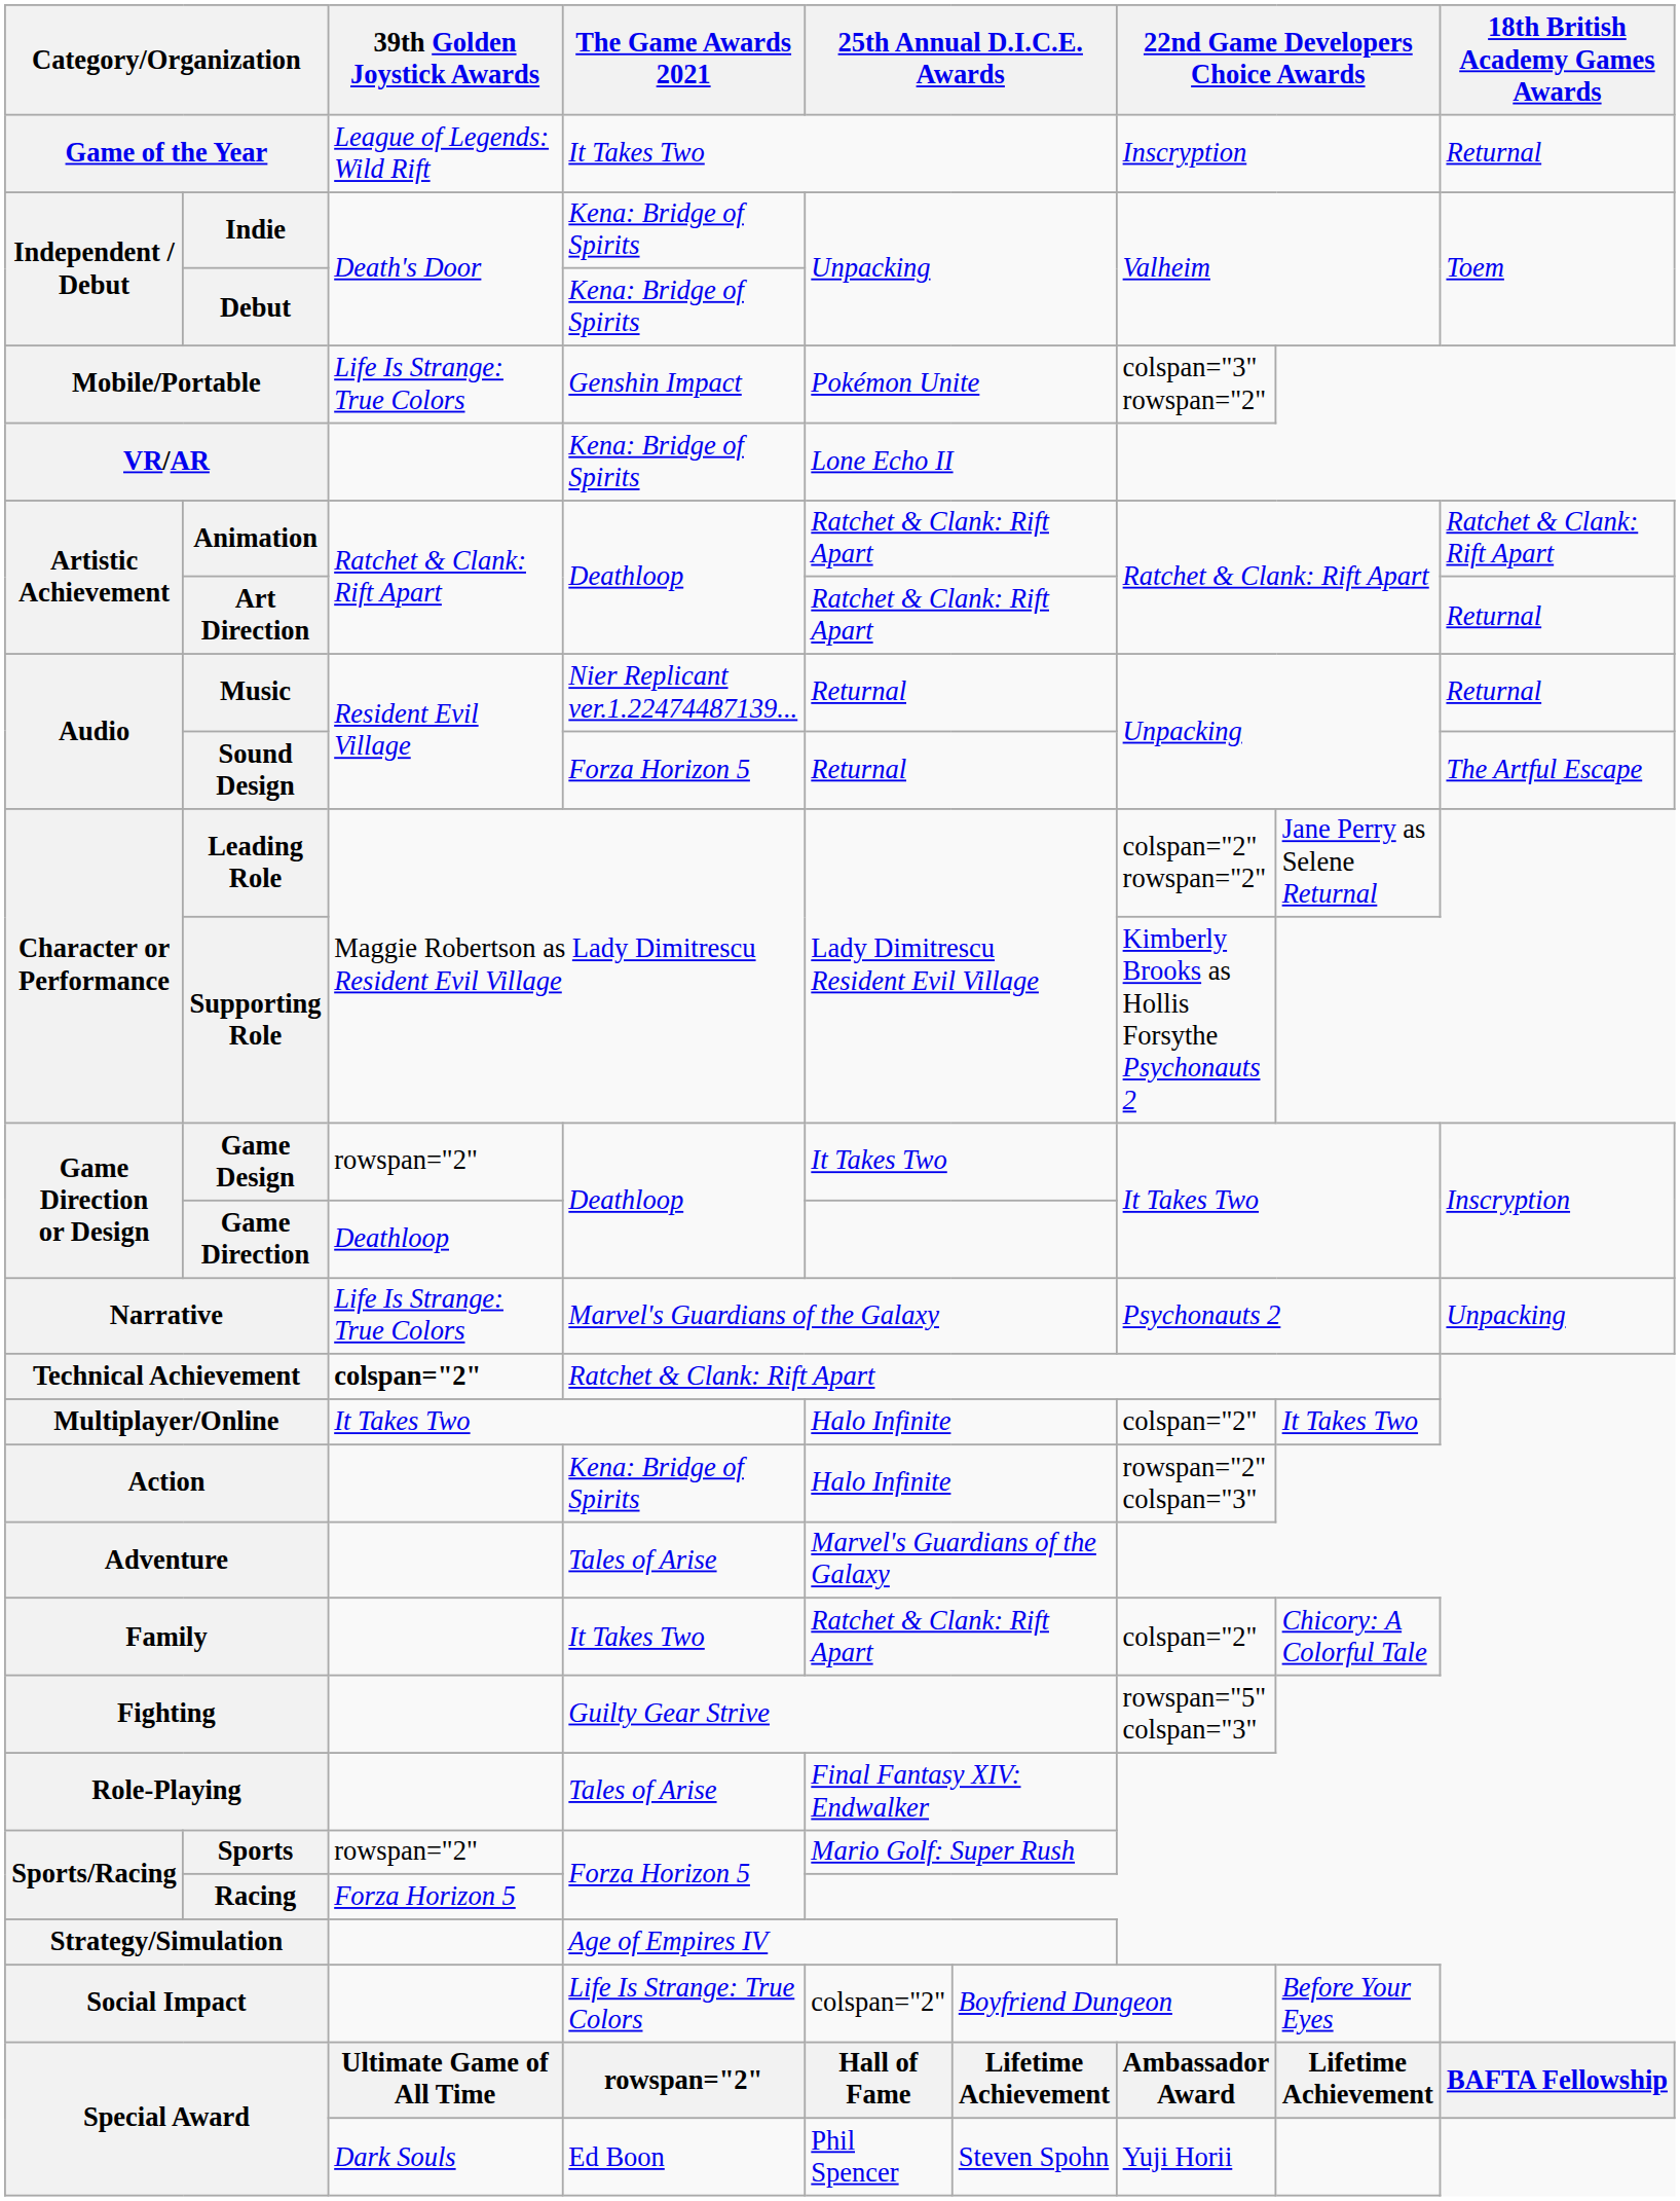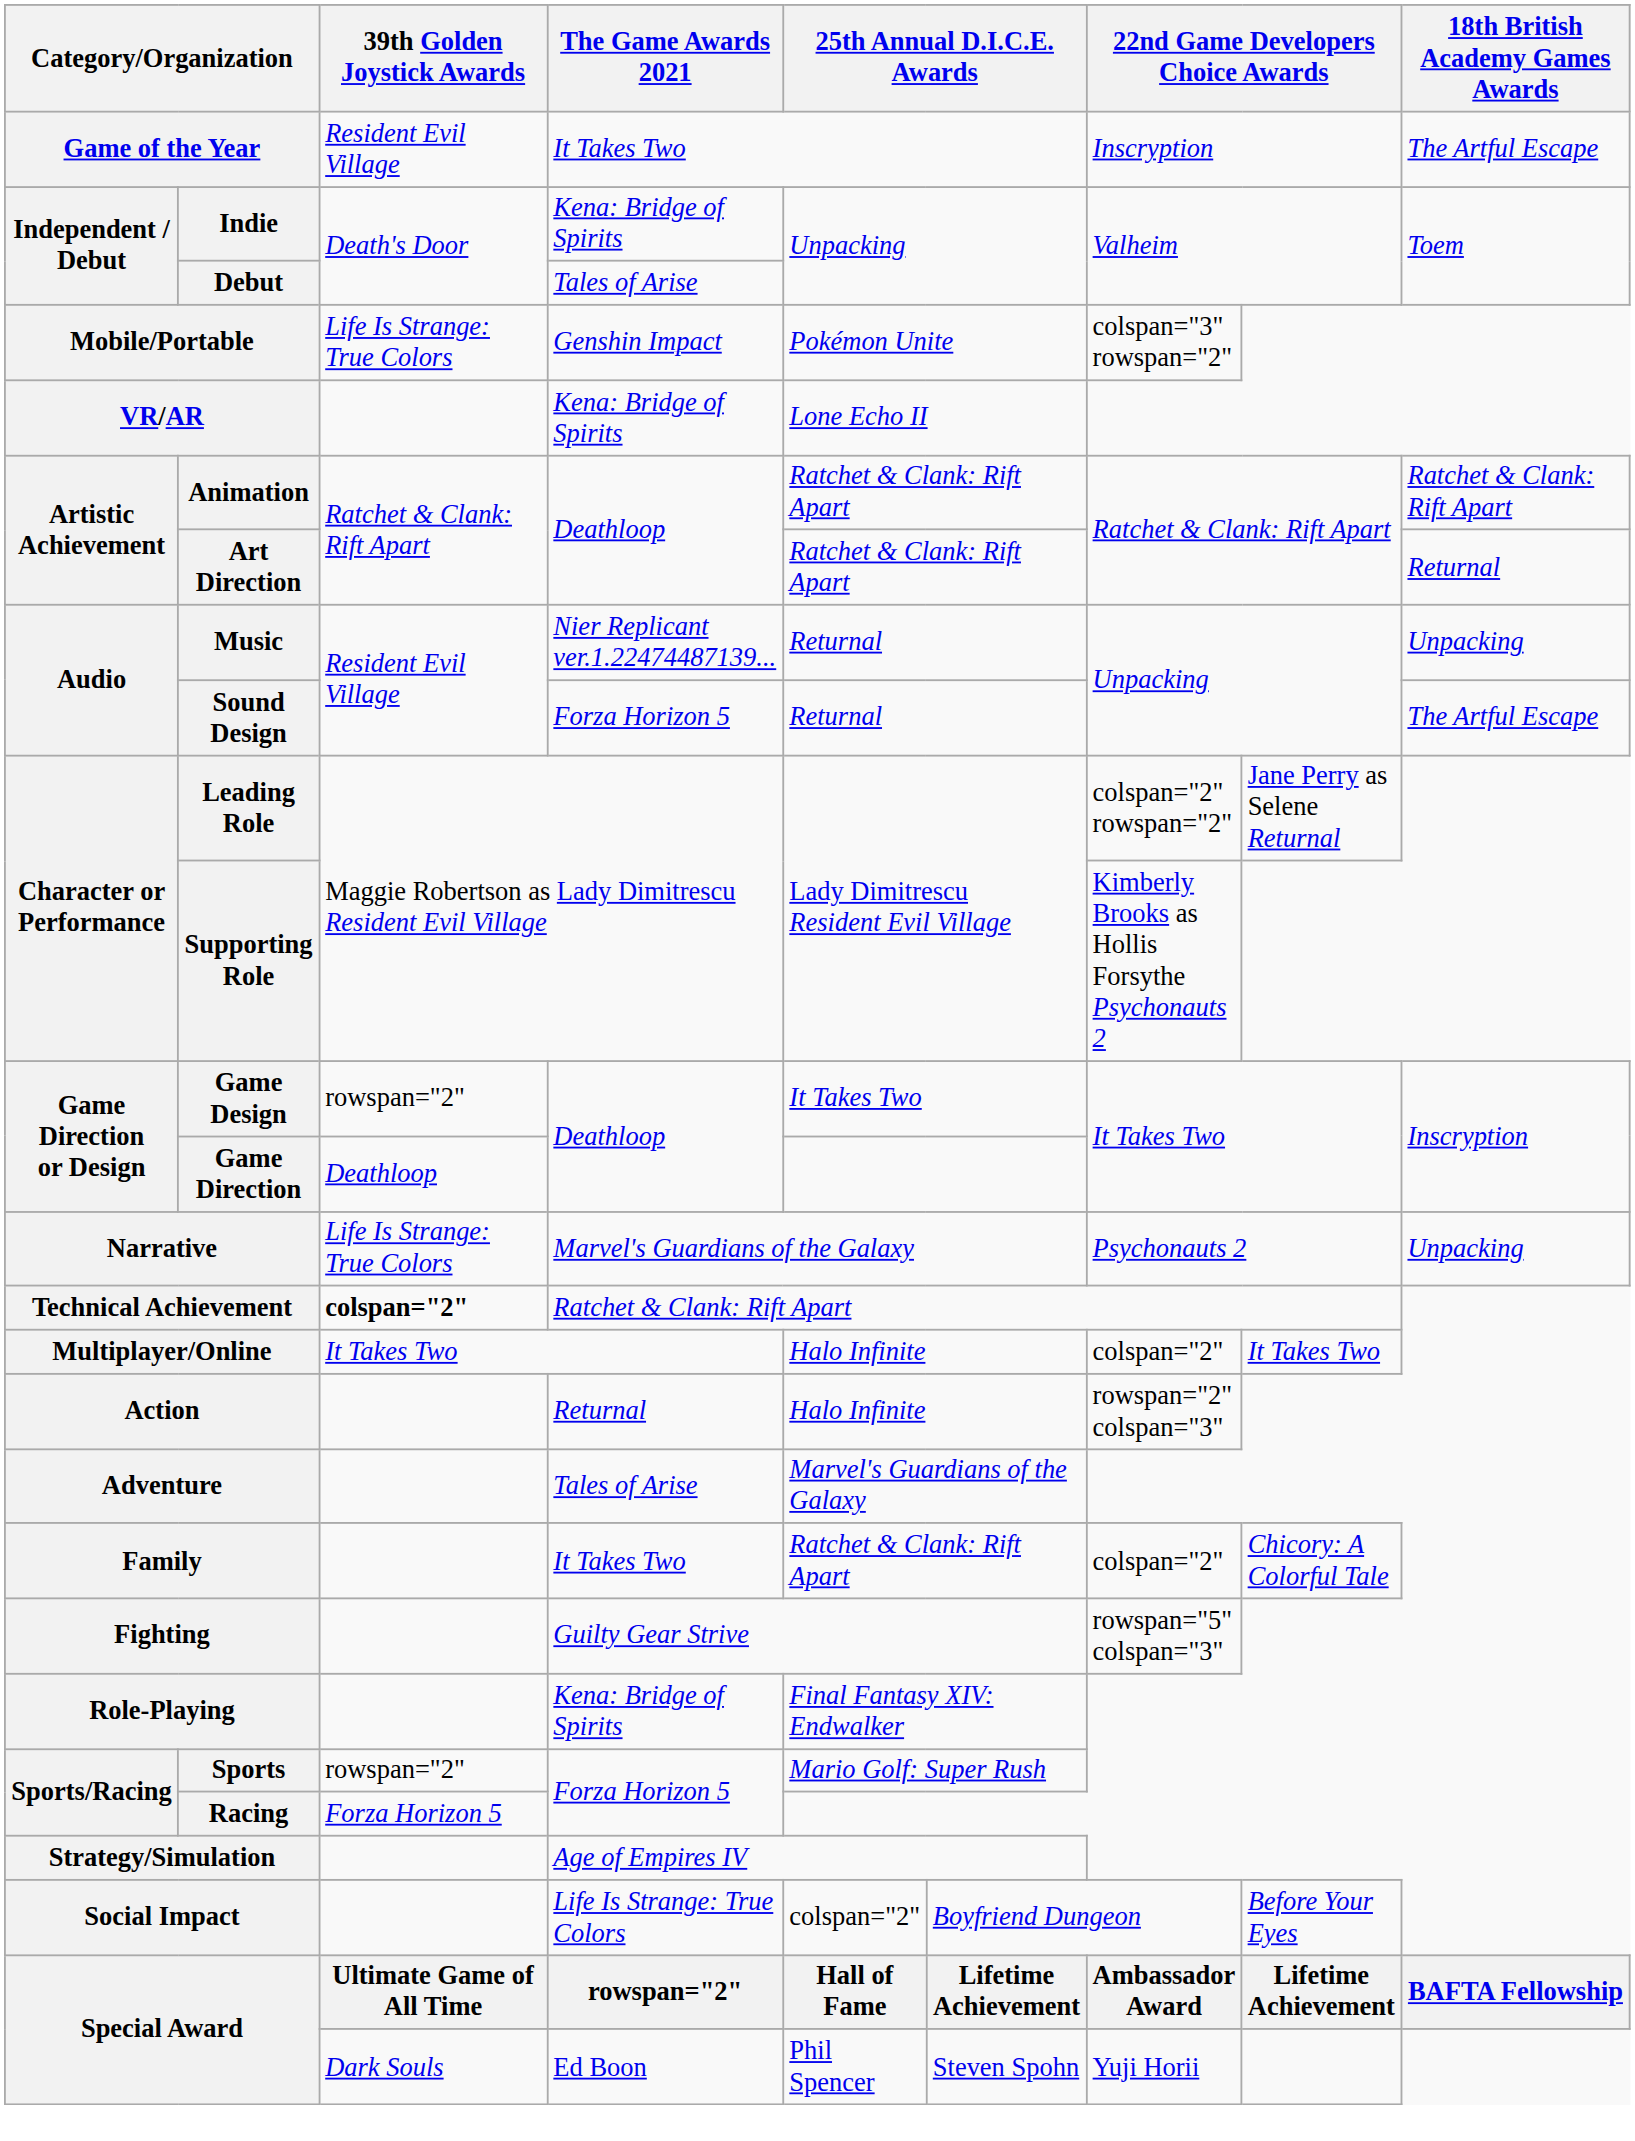Game of the Year | 39th Golden Joystick Awards: League of Legends: Wild Rift -> Resident Evil Village
Game of the Year | 18th British Academy Games Awards: Returnal -> The Artful Escape
Debut | The Game Awards 2021: Kena: Bridge of Spirits -> Tales of Arise
Music | 18th British Academy Games Awards: Returnal -> Unpacking
Action | The Game Awards 2021: Kena: Bridge of Spirits -> Returnal
Role-Playing | The Game Awards 2021: Tales of Arise -> Kena: Bridge of Spirits
